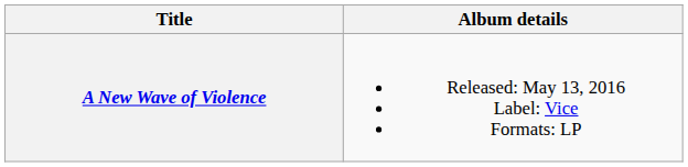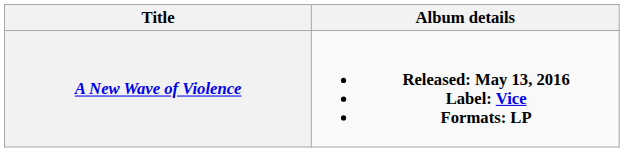A New Wave of Violence | Album details: normal -> bold
